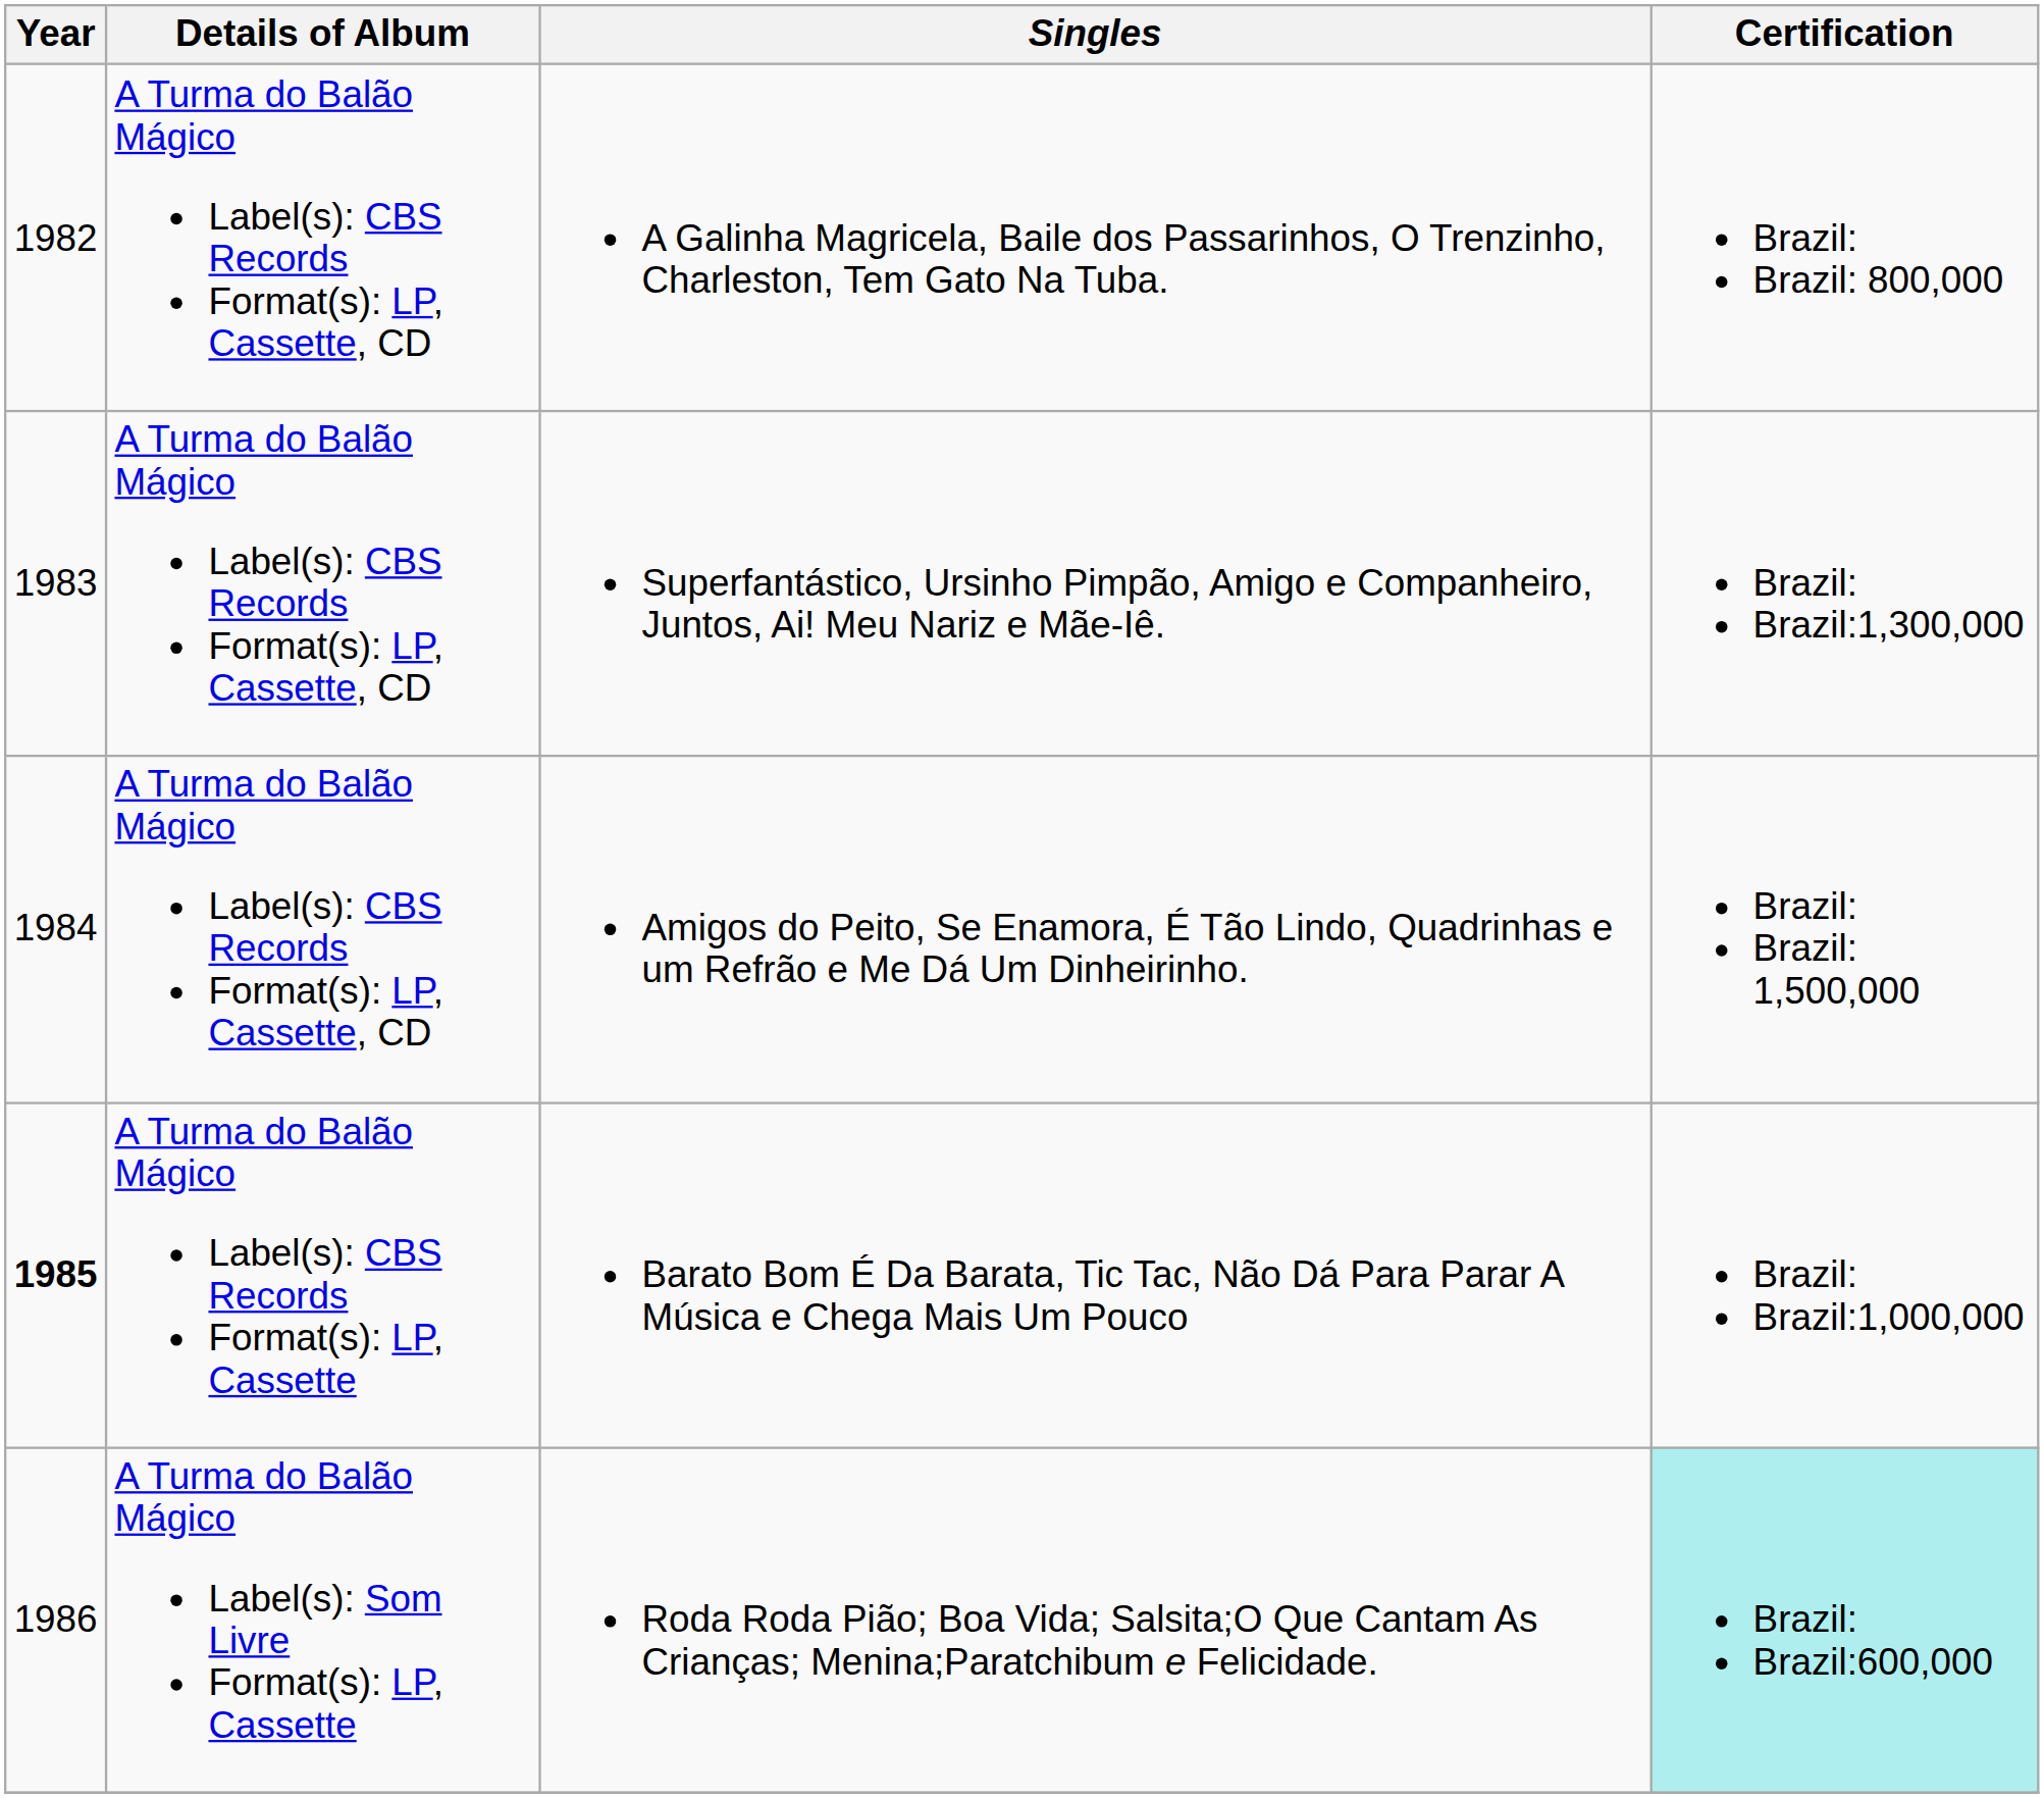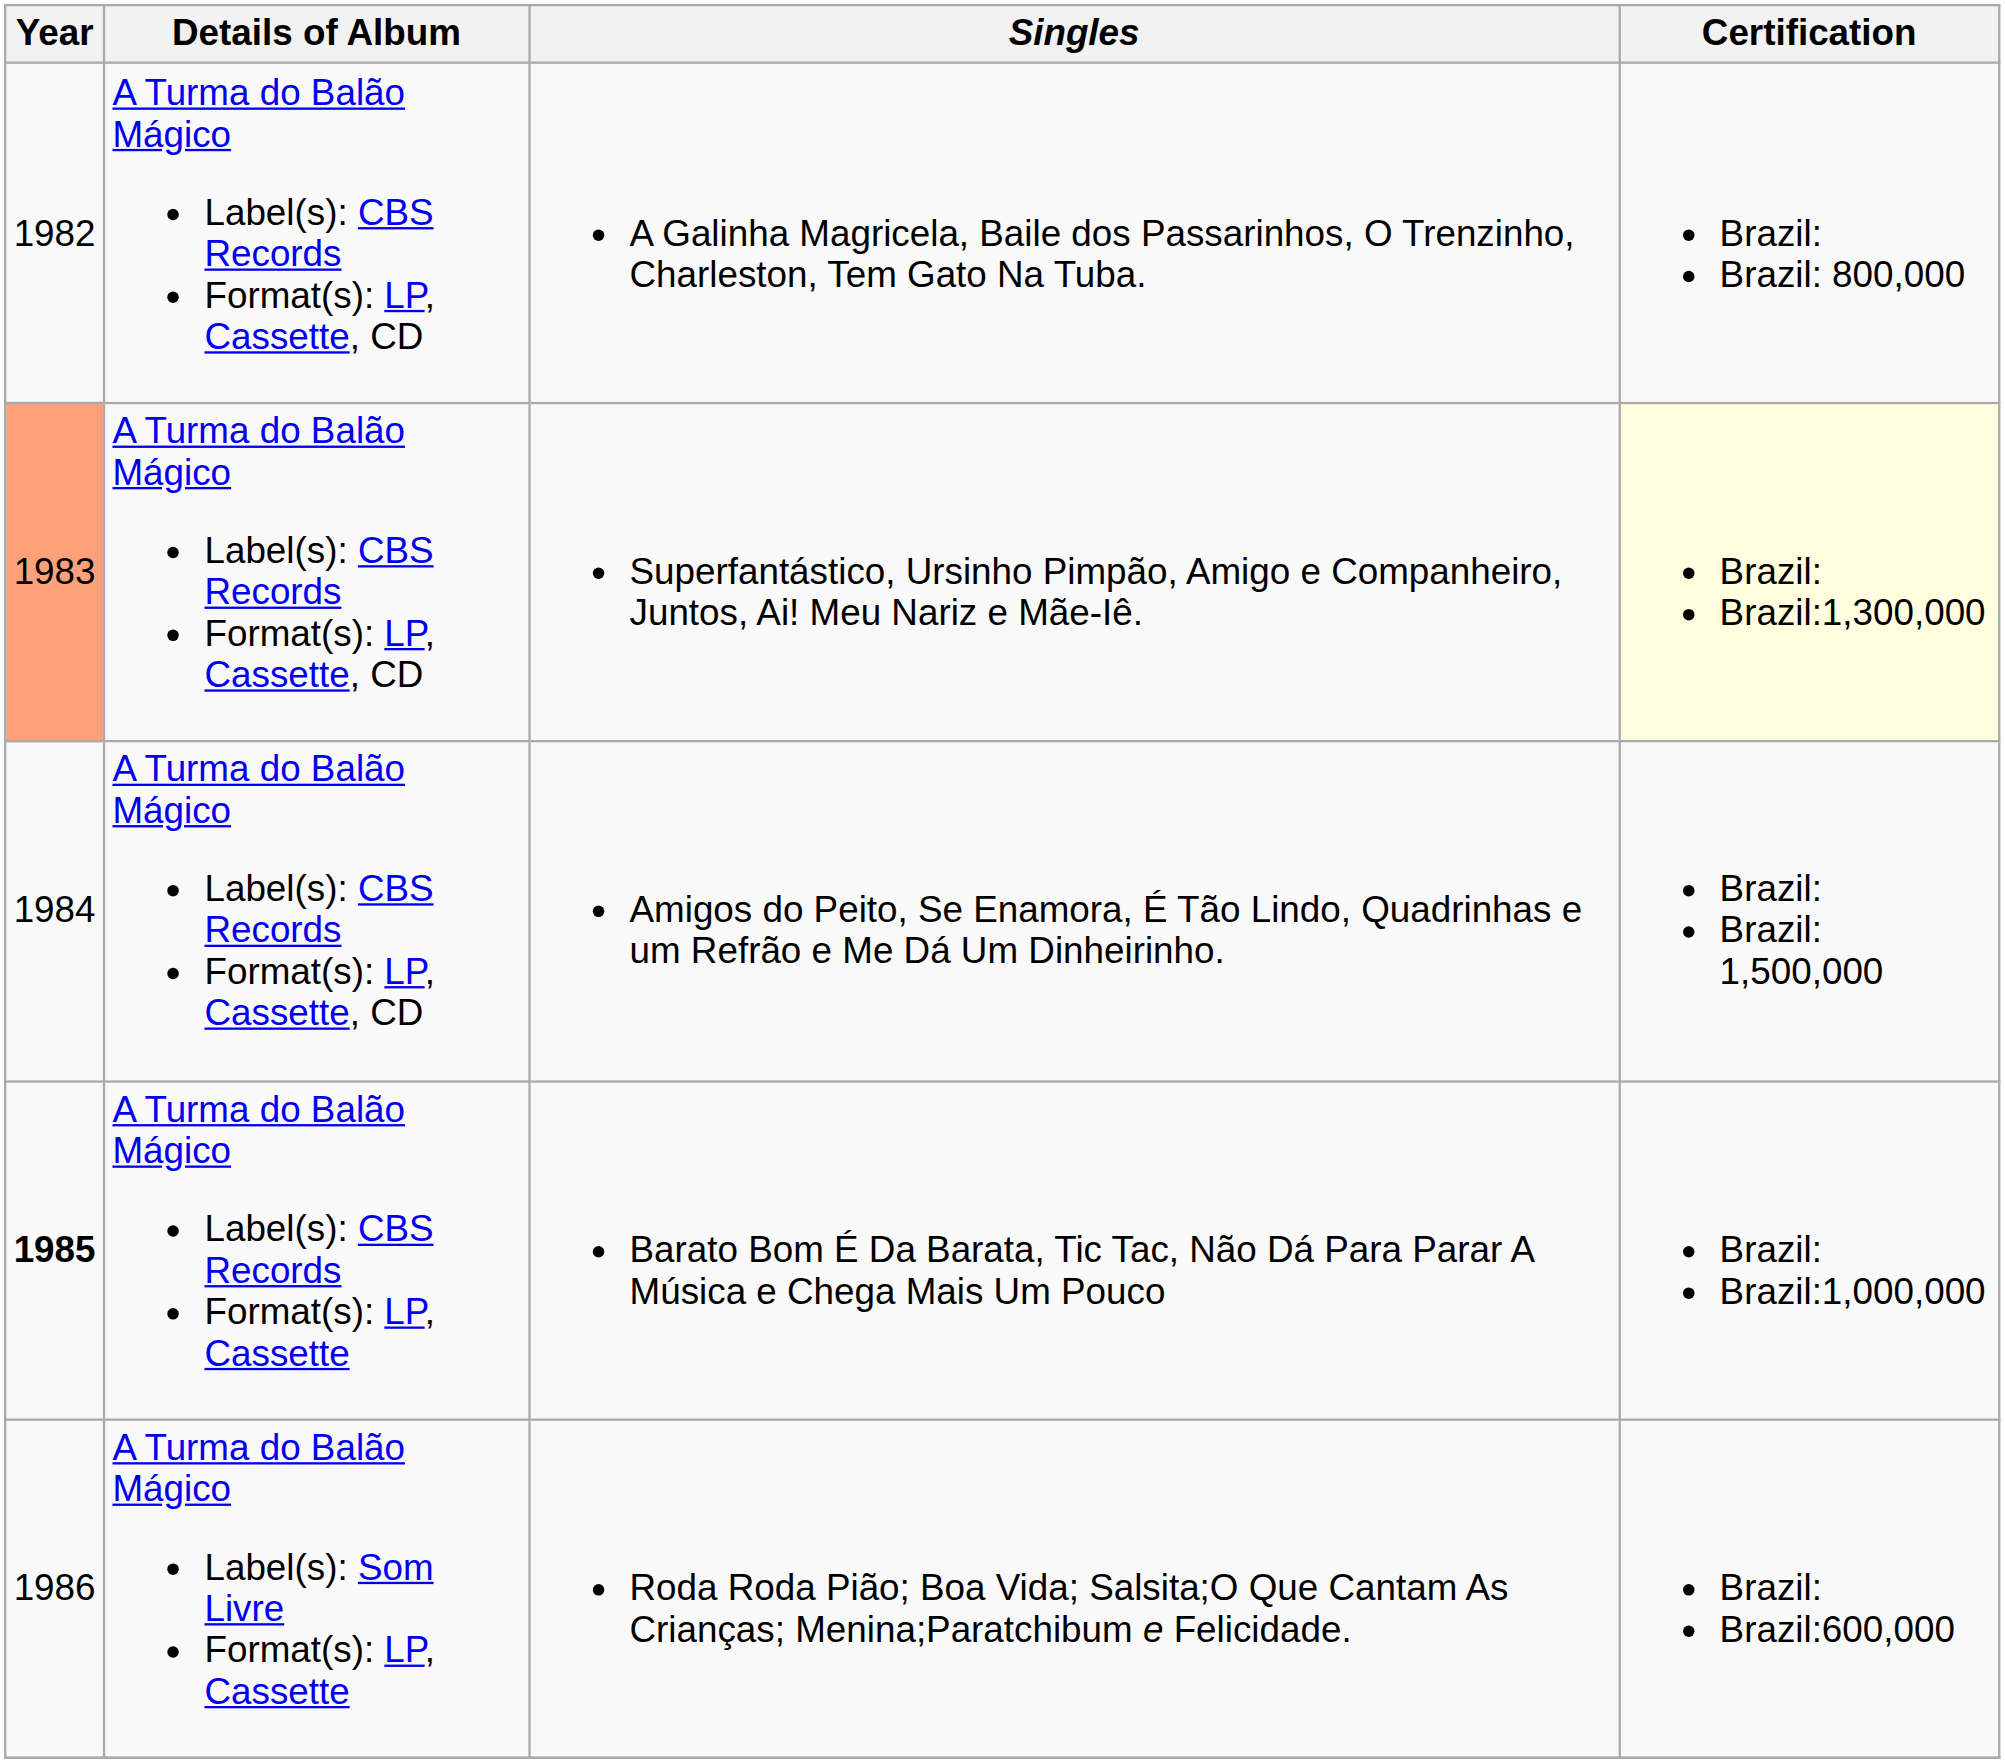row 3 | Year: no background -> lightsalmon background
row 3 | Certification: no background -> lightyellow background
row 6 | Certification: paleturquoise background -> no background
